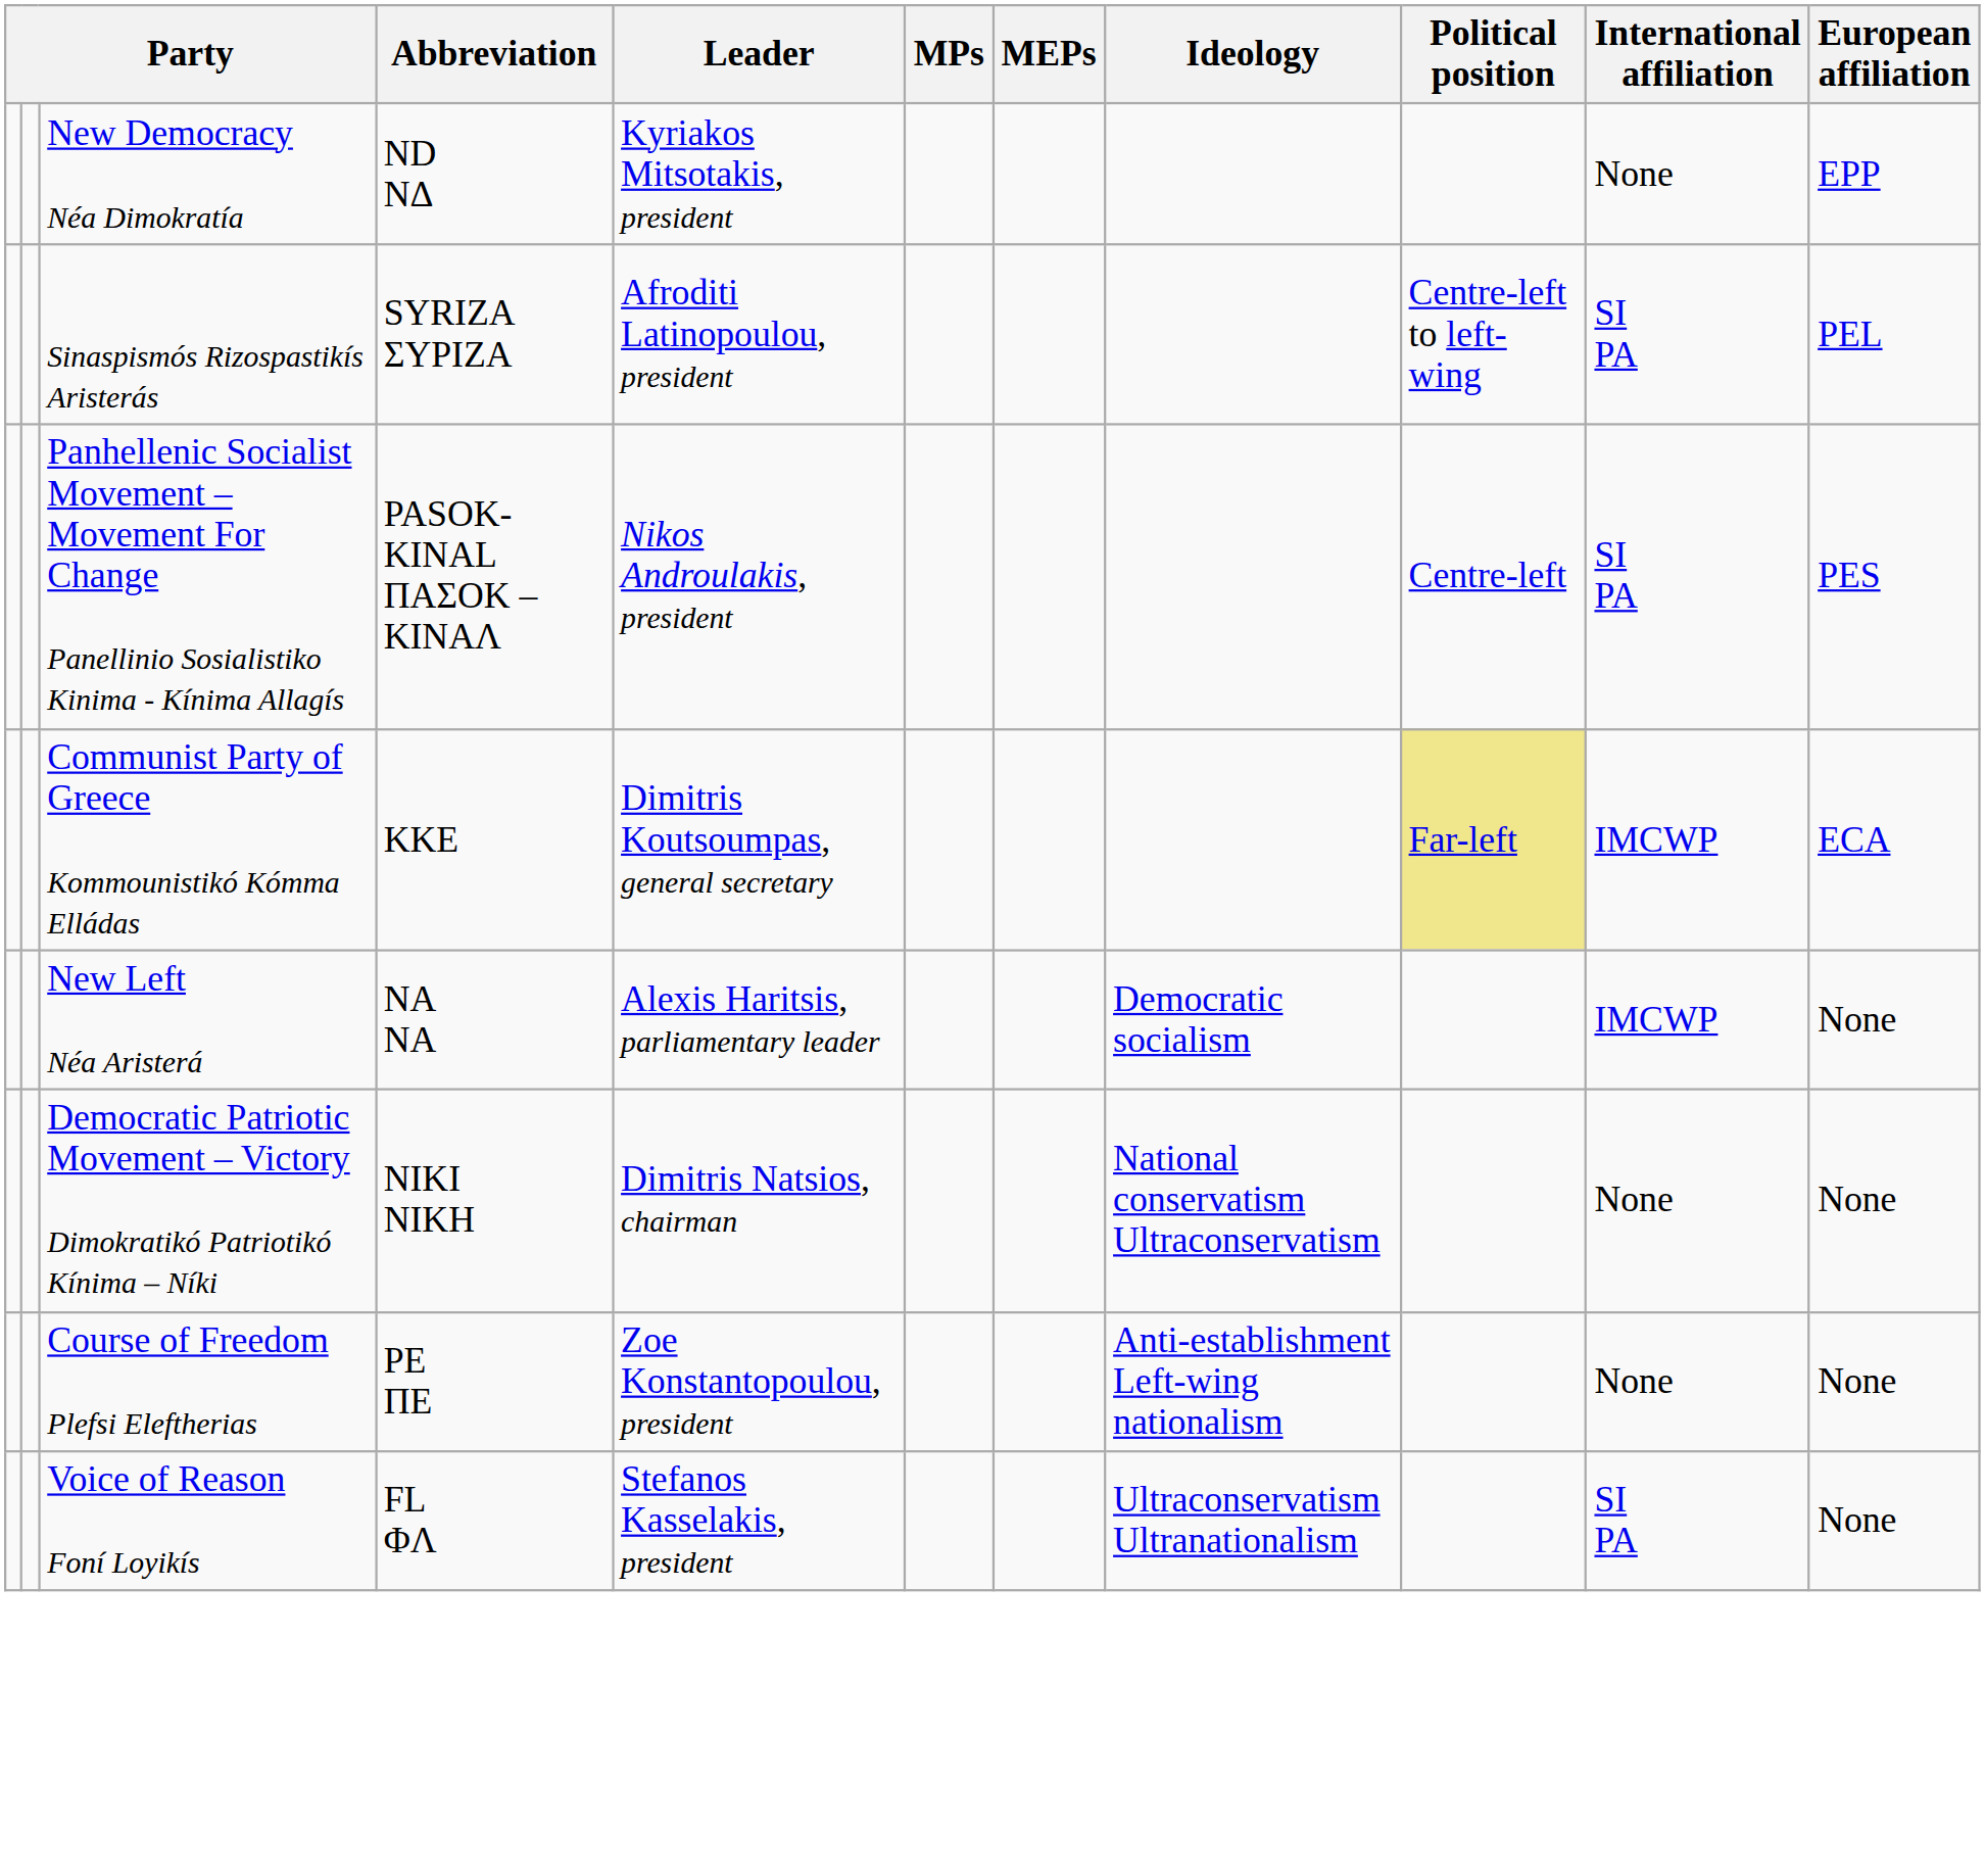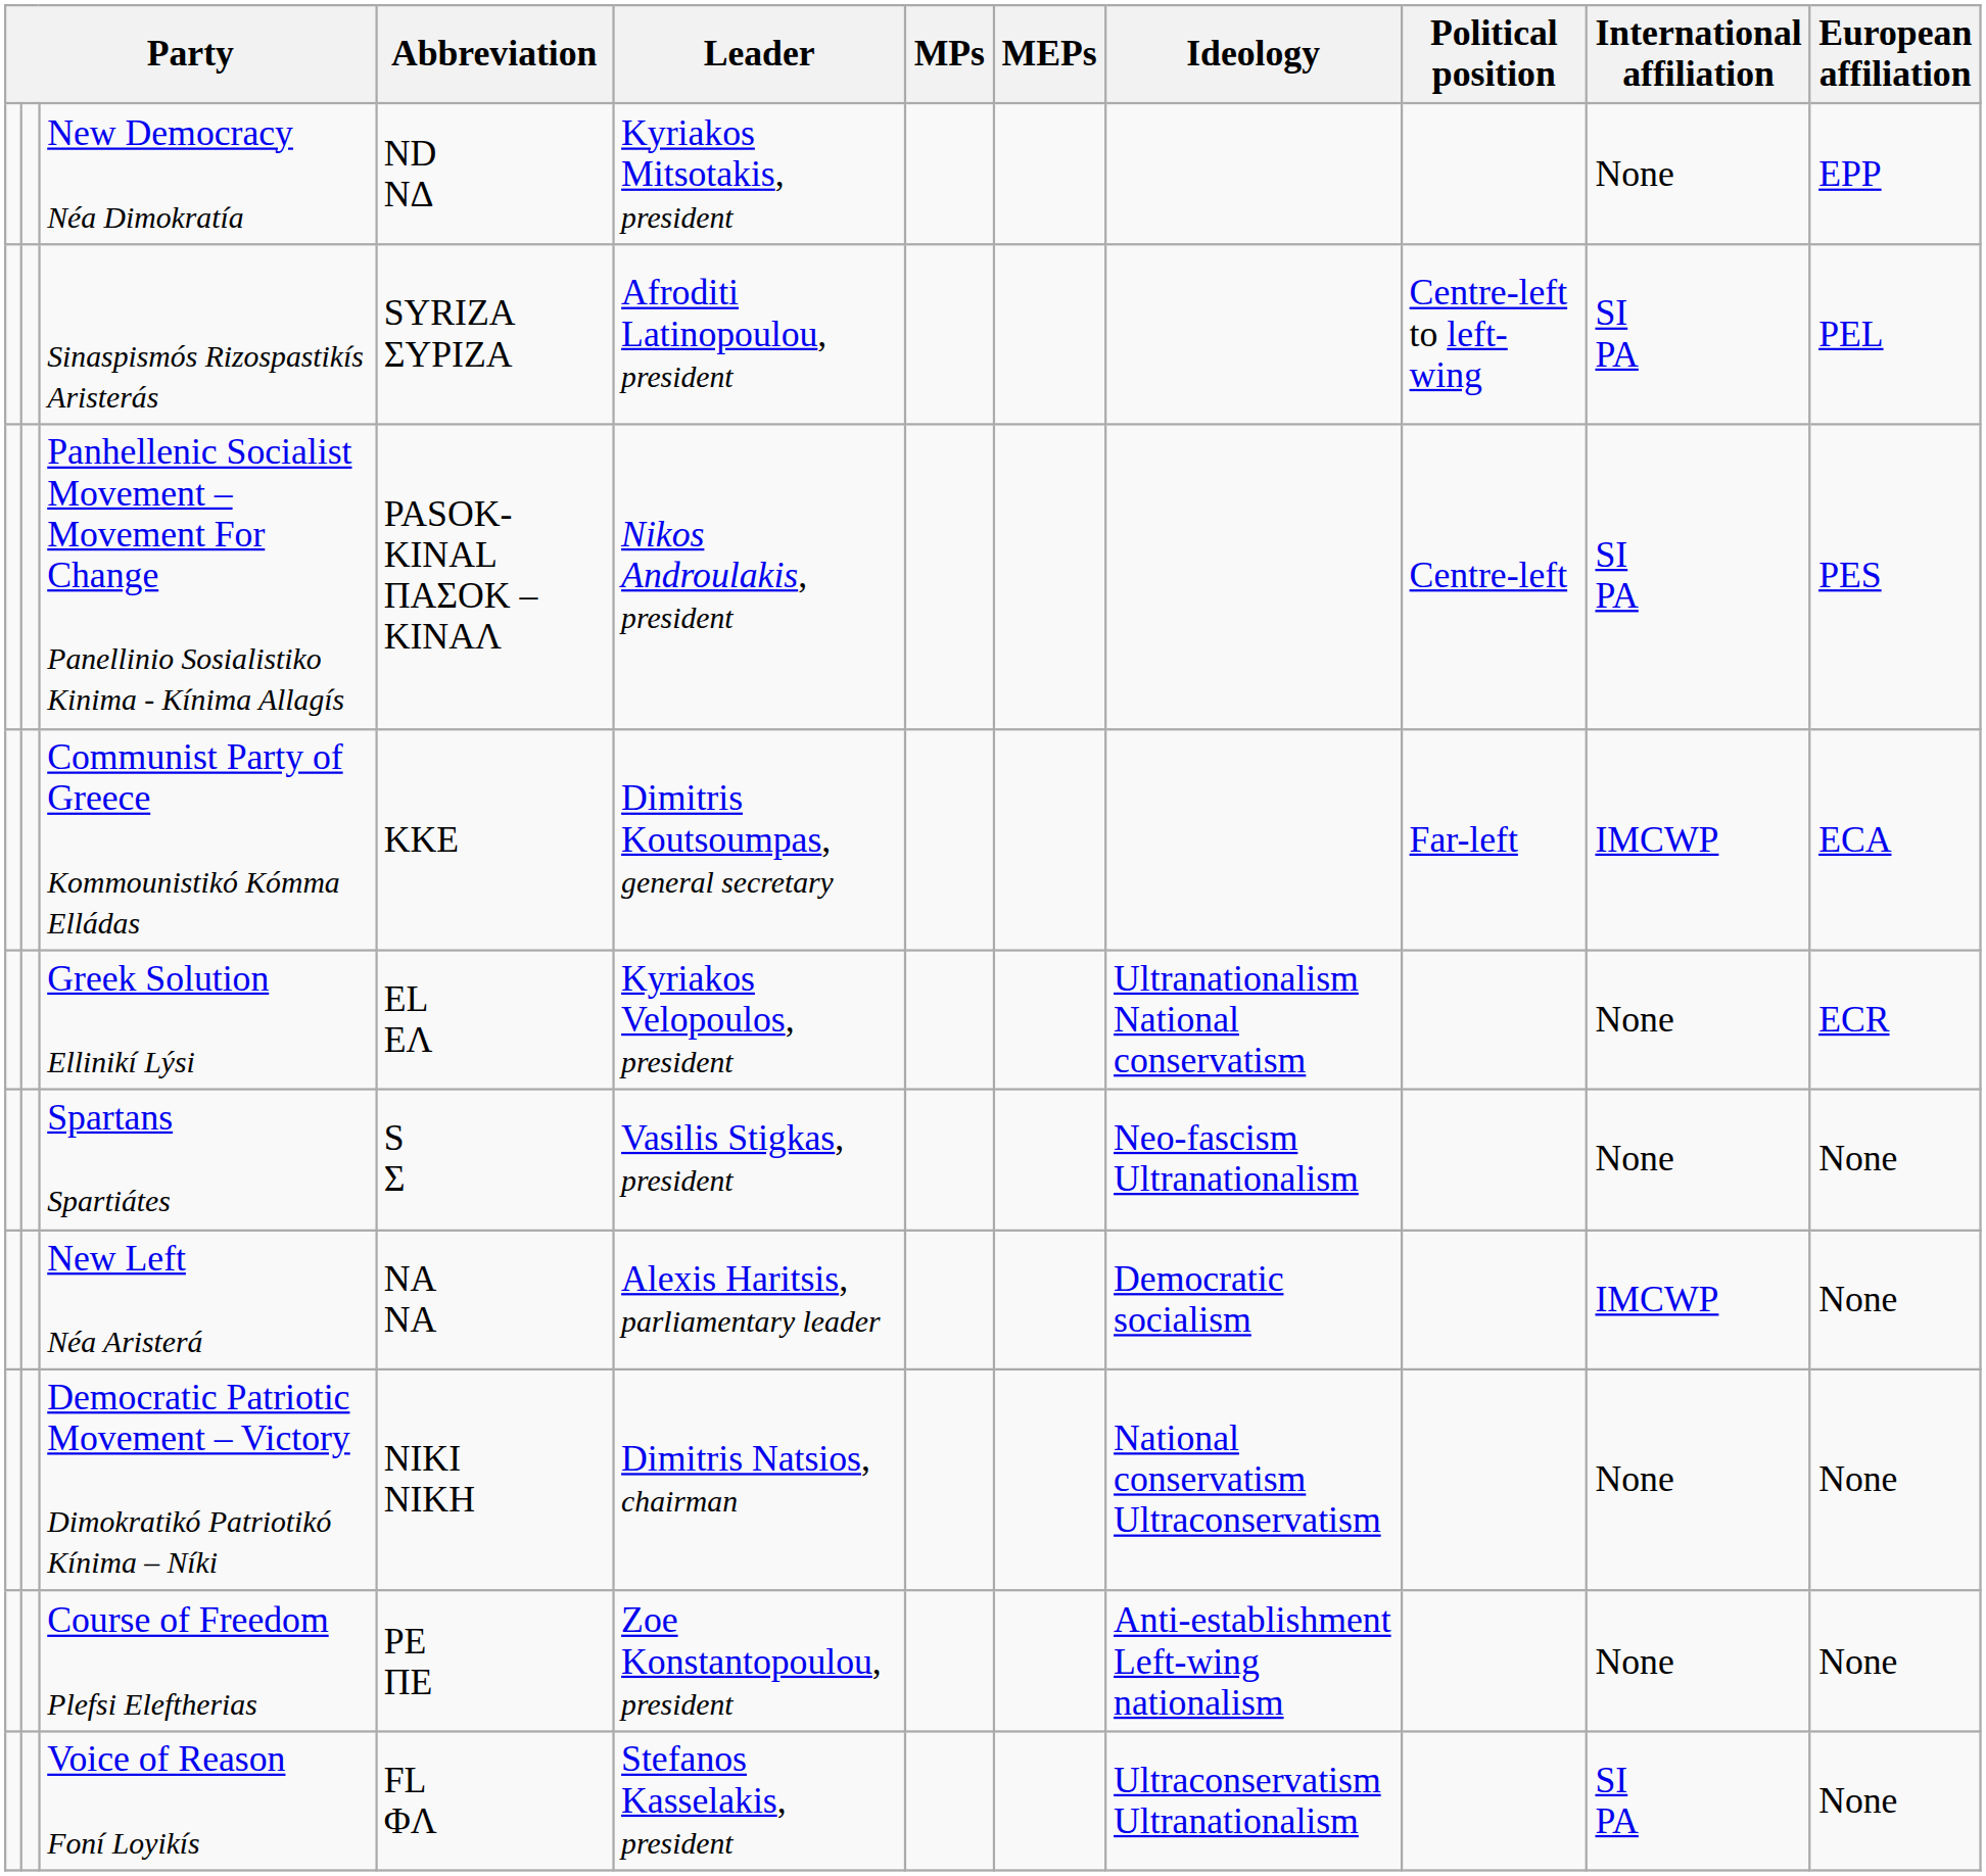Communist Party of Greece Kommounistikó Kómma Elládas | Political position: khaki background -> no background
+ row: Greek Solution Ellinikí Lýsi | EL ΕΛ | Kyriakos Velopoulos, president | Ultranationalism National conservatism | None | ECR
+ row: Spartans Spartiátes | S Σ | Vasilis Stigkas, president | Neo-fascism Ultranationalism | None | None
